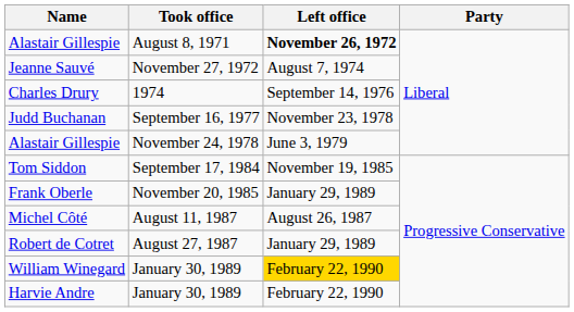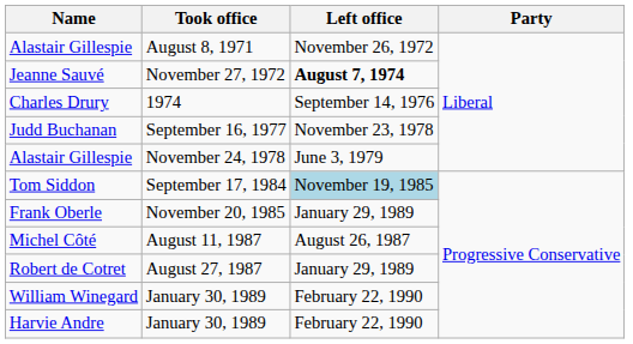Alastair Gillespie / August 8, 1971 | Left office: bold -> normal
Jeanne Sauvé | Left office: normal -> bold
Tom Siddon | Left office: no background -> lightblue background
William Winegard | Left office: gold background -> no background
